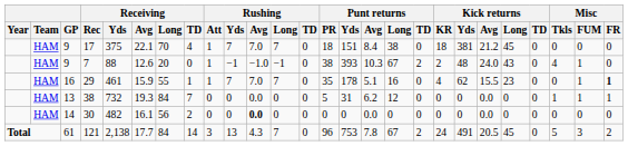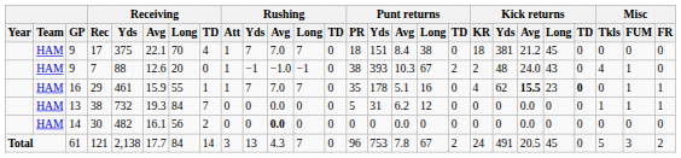29 | Kick returns / Avg: normal -> bold
29 | Kick returns / TD: normal -> bold
29 | Misc / FR: bold -> normal
